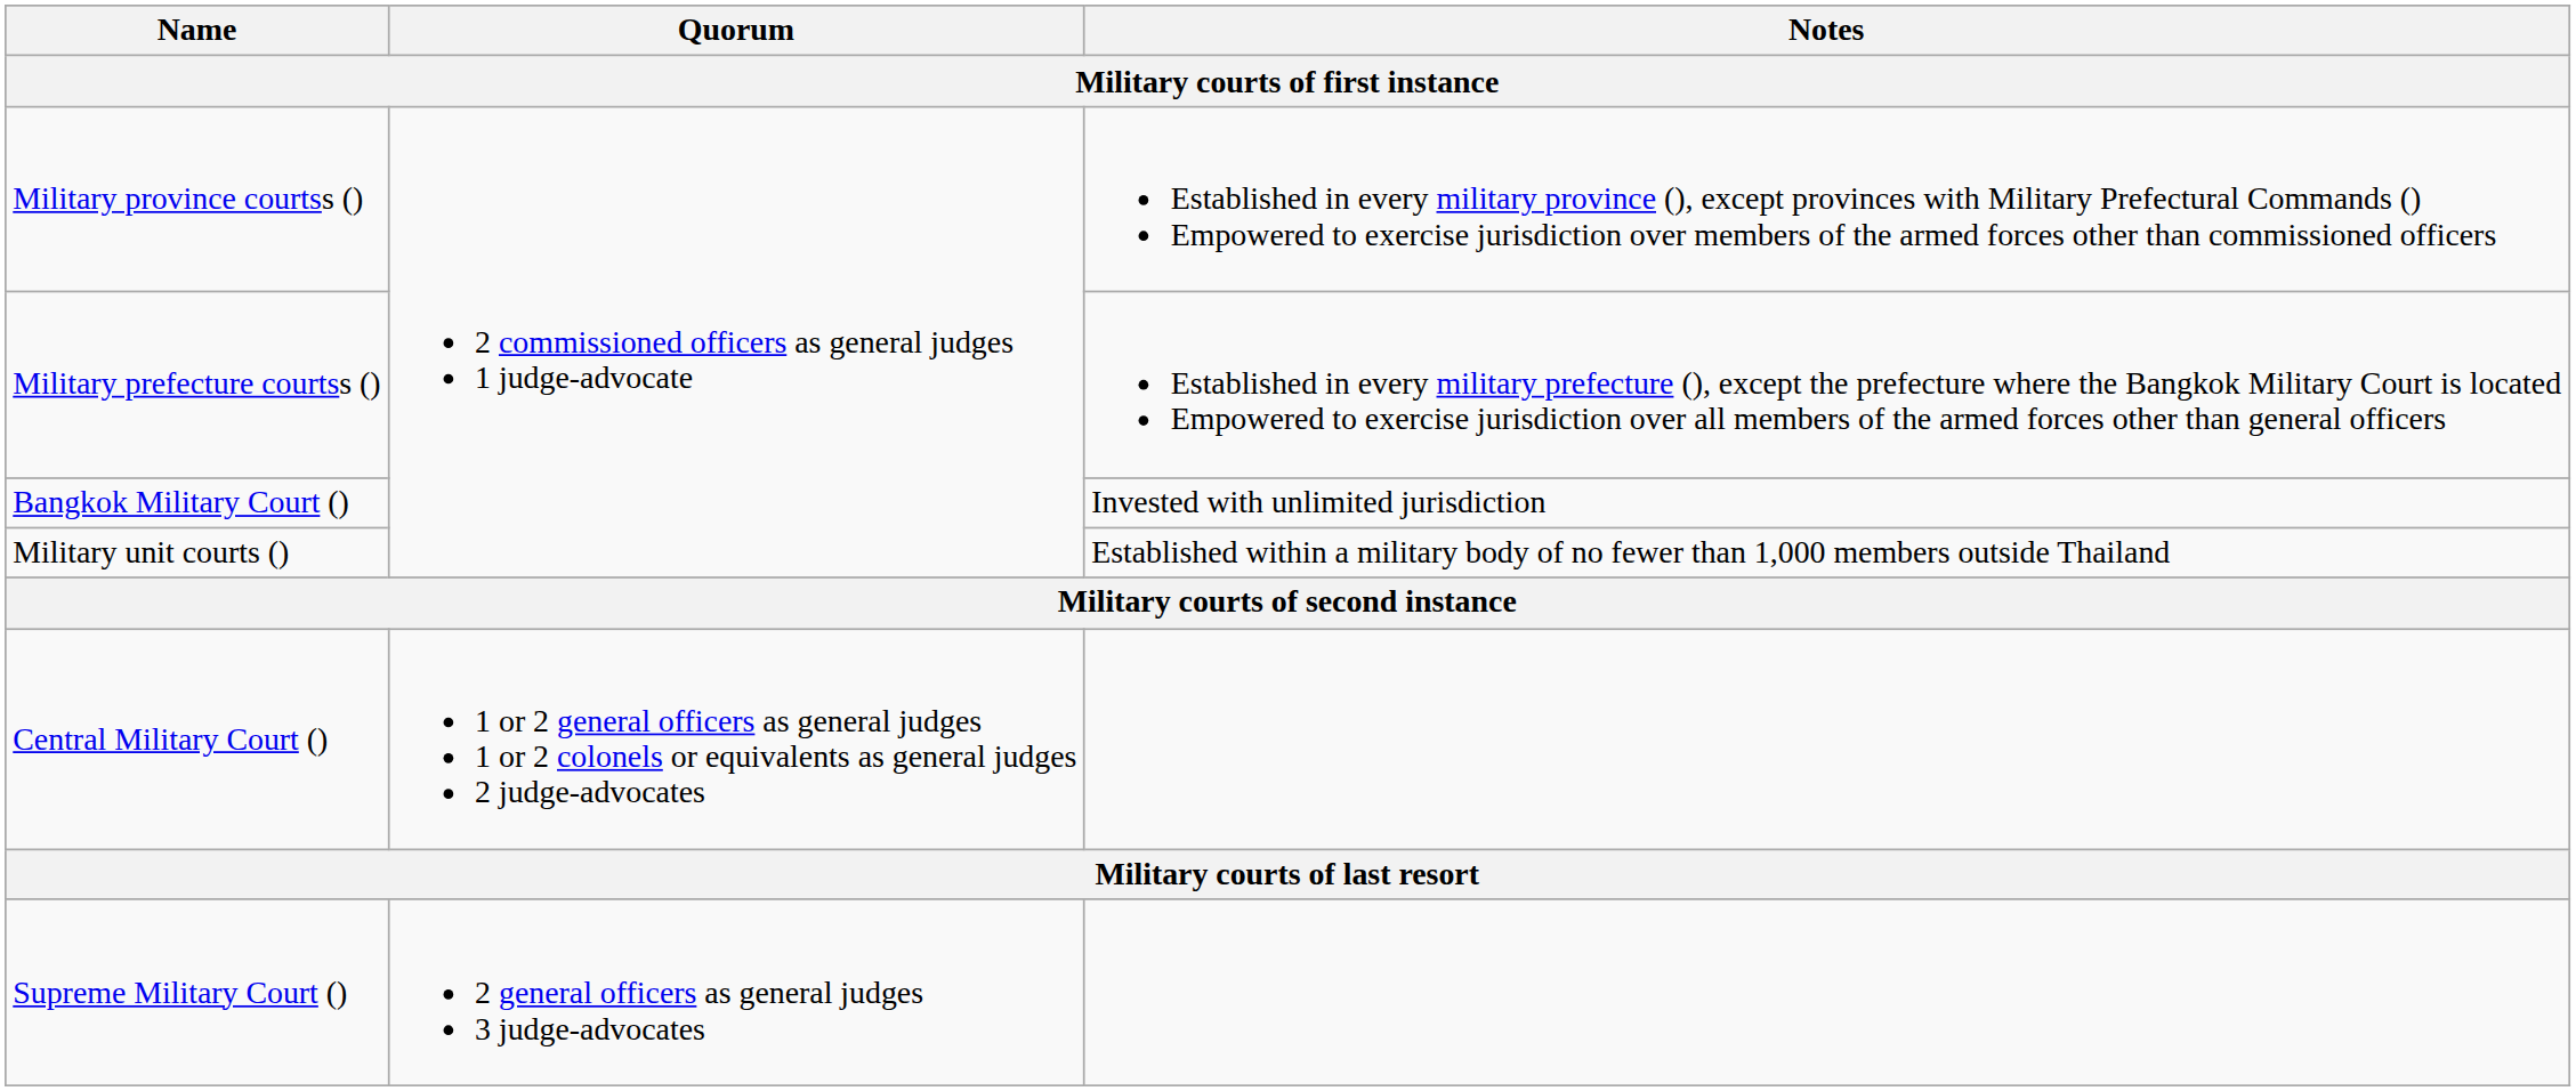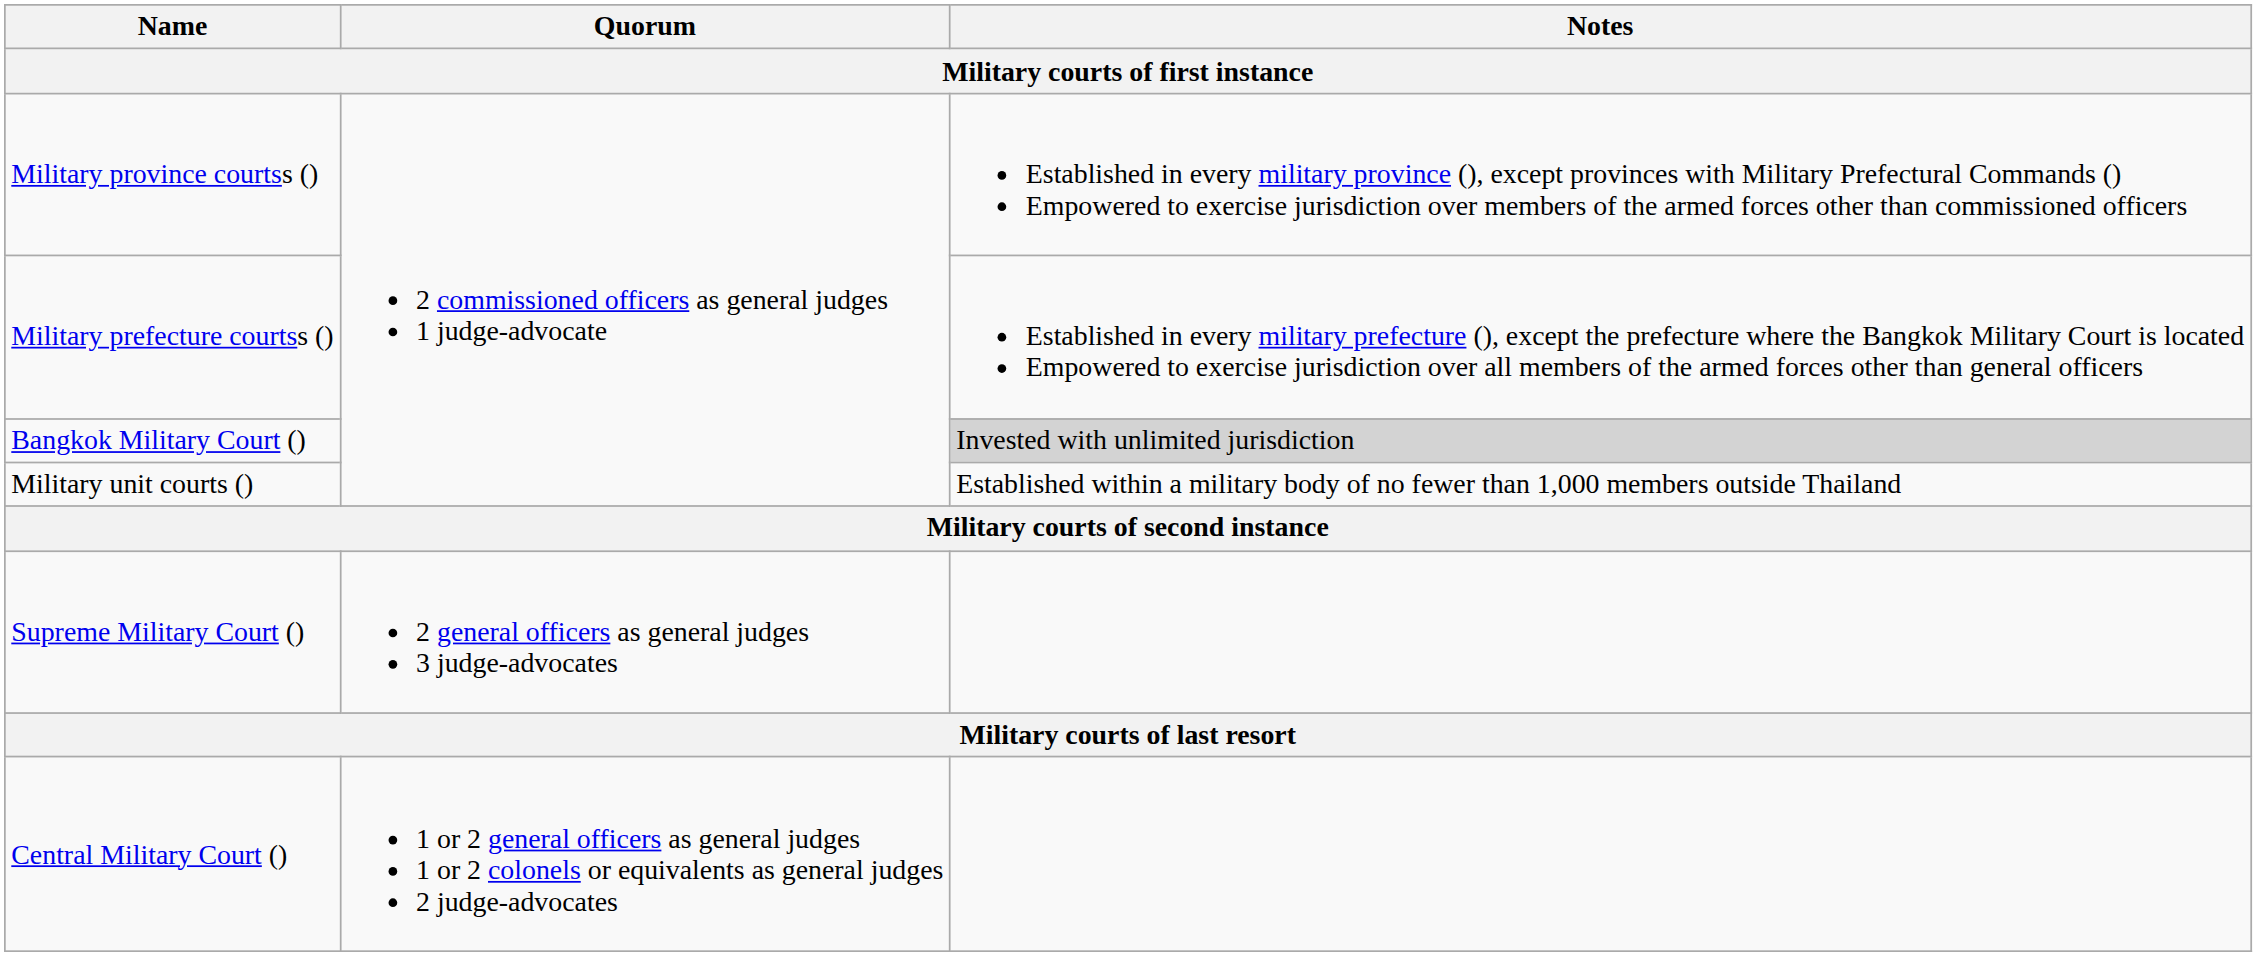Bangkok Military Court () | Notes: no background -> lightgrey background
rows swapped: Central Military Court () <-> Supreme Military Court ()
